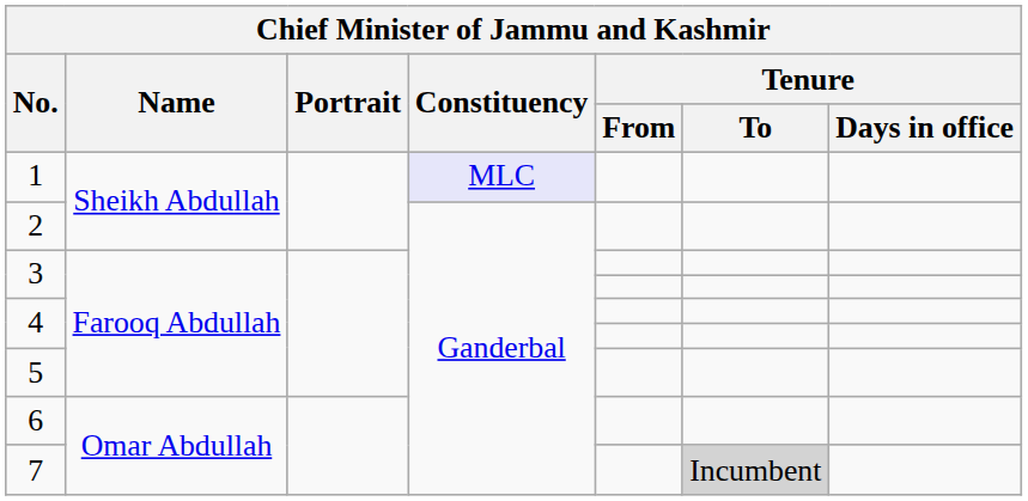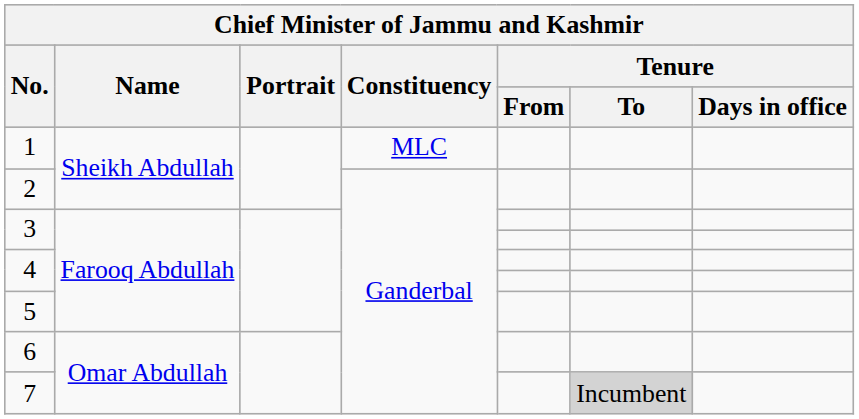1 | Constituency: lavender background -> no background
